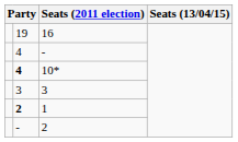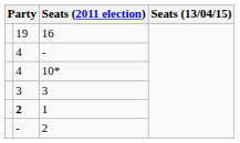10* | column 2: bold -> normal
